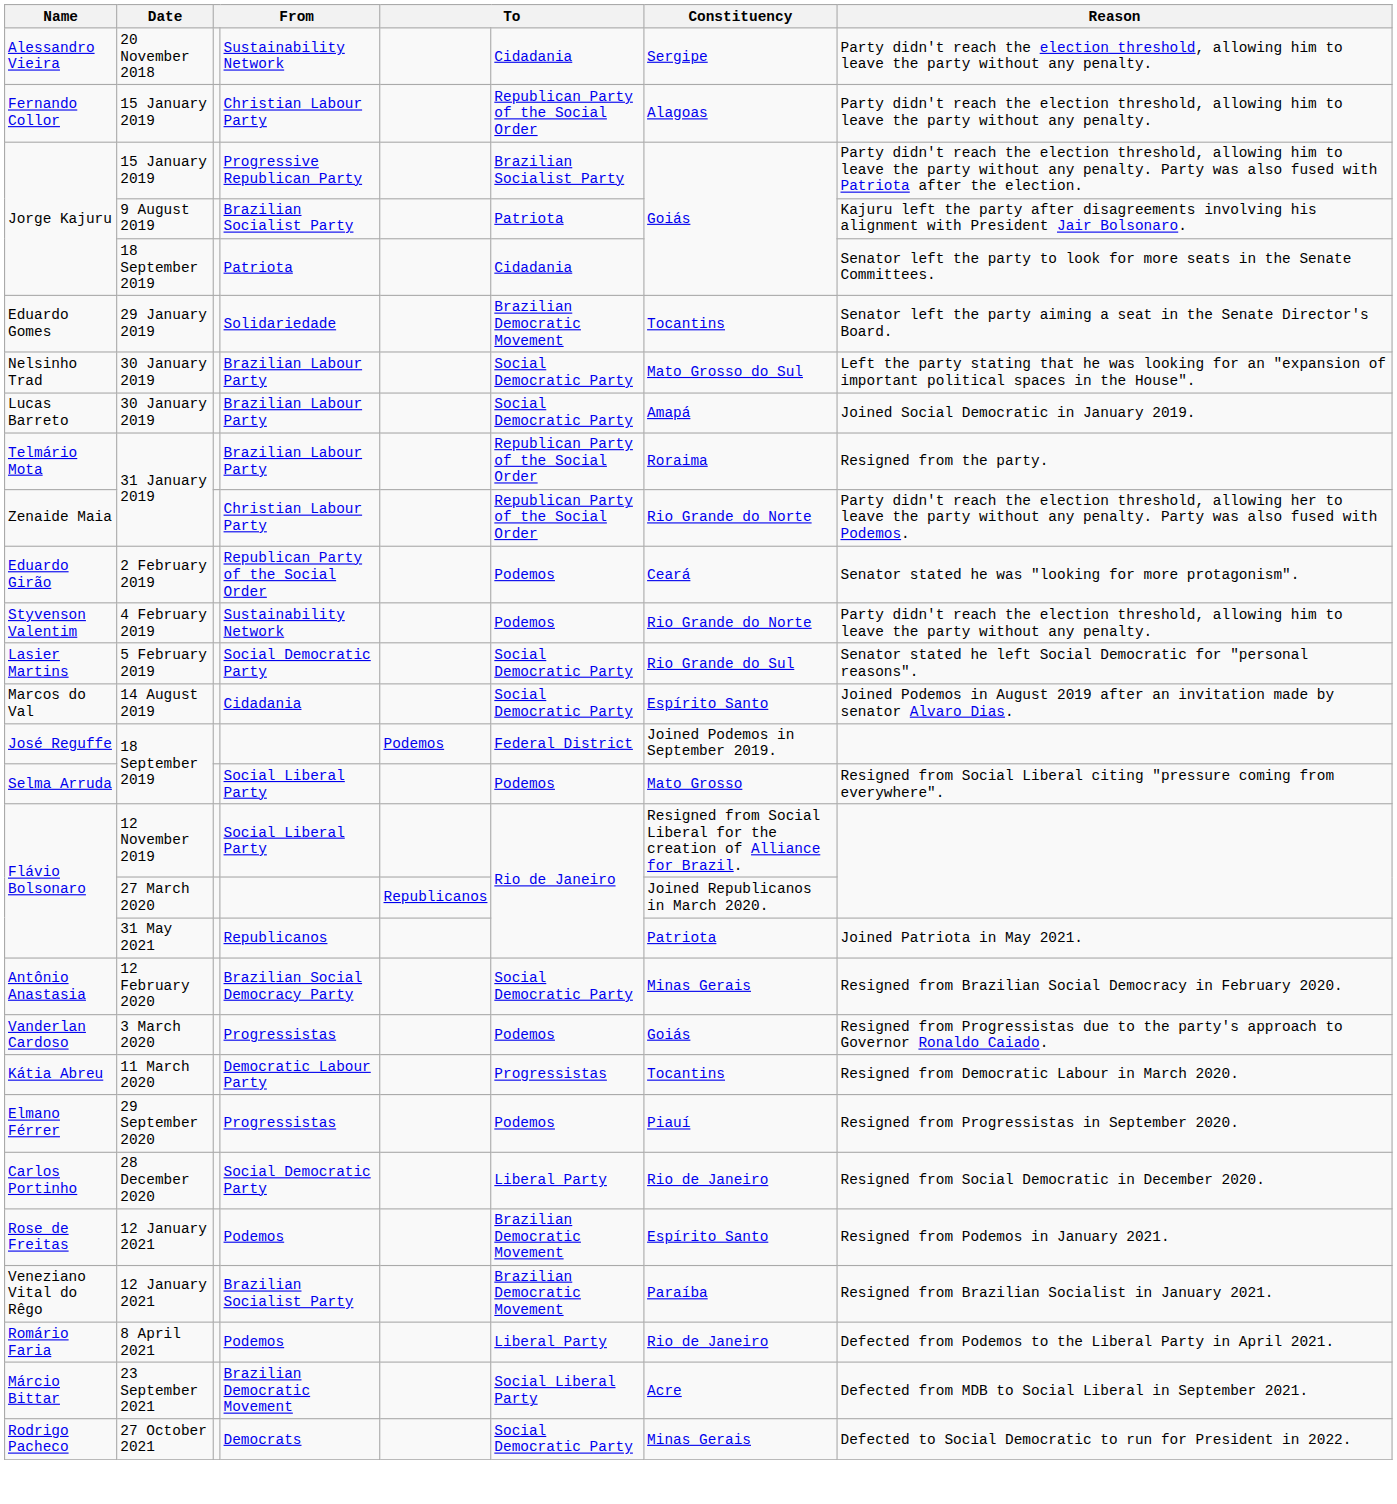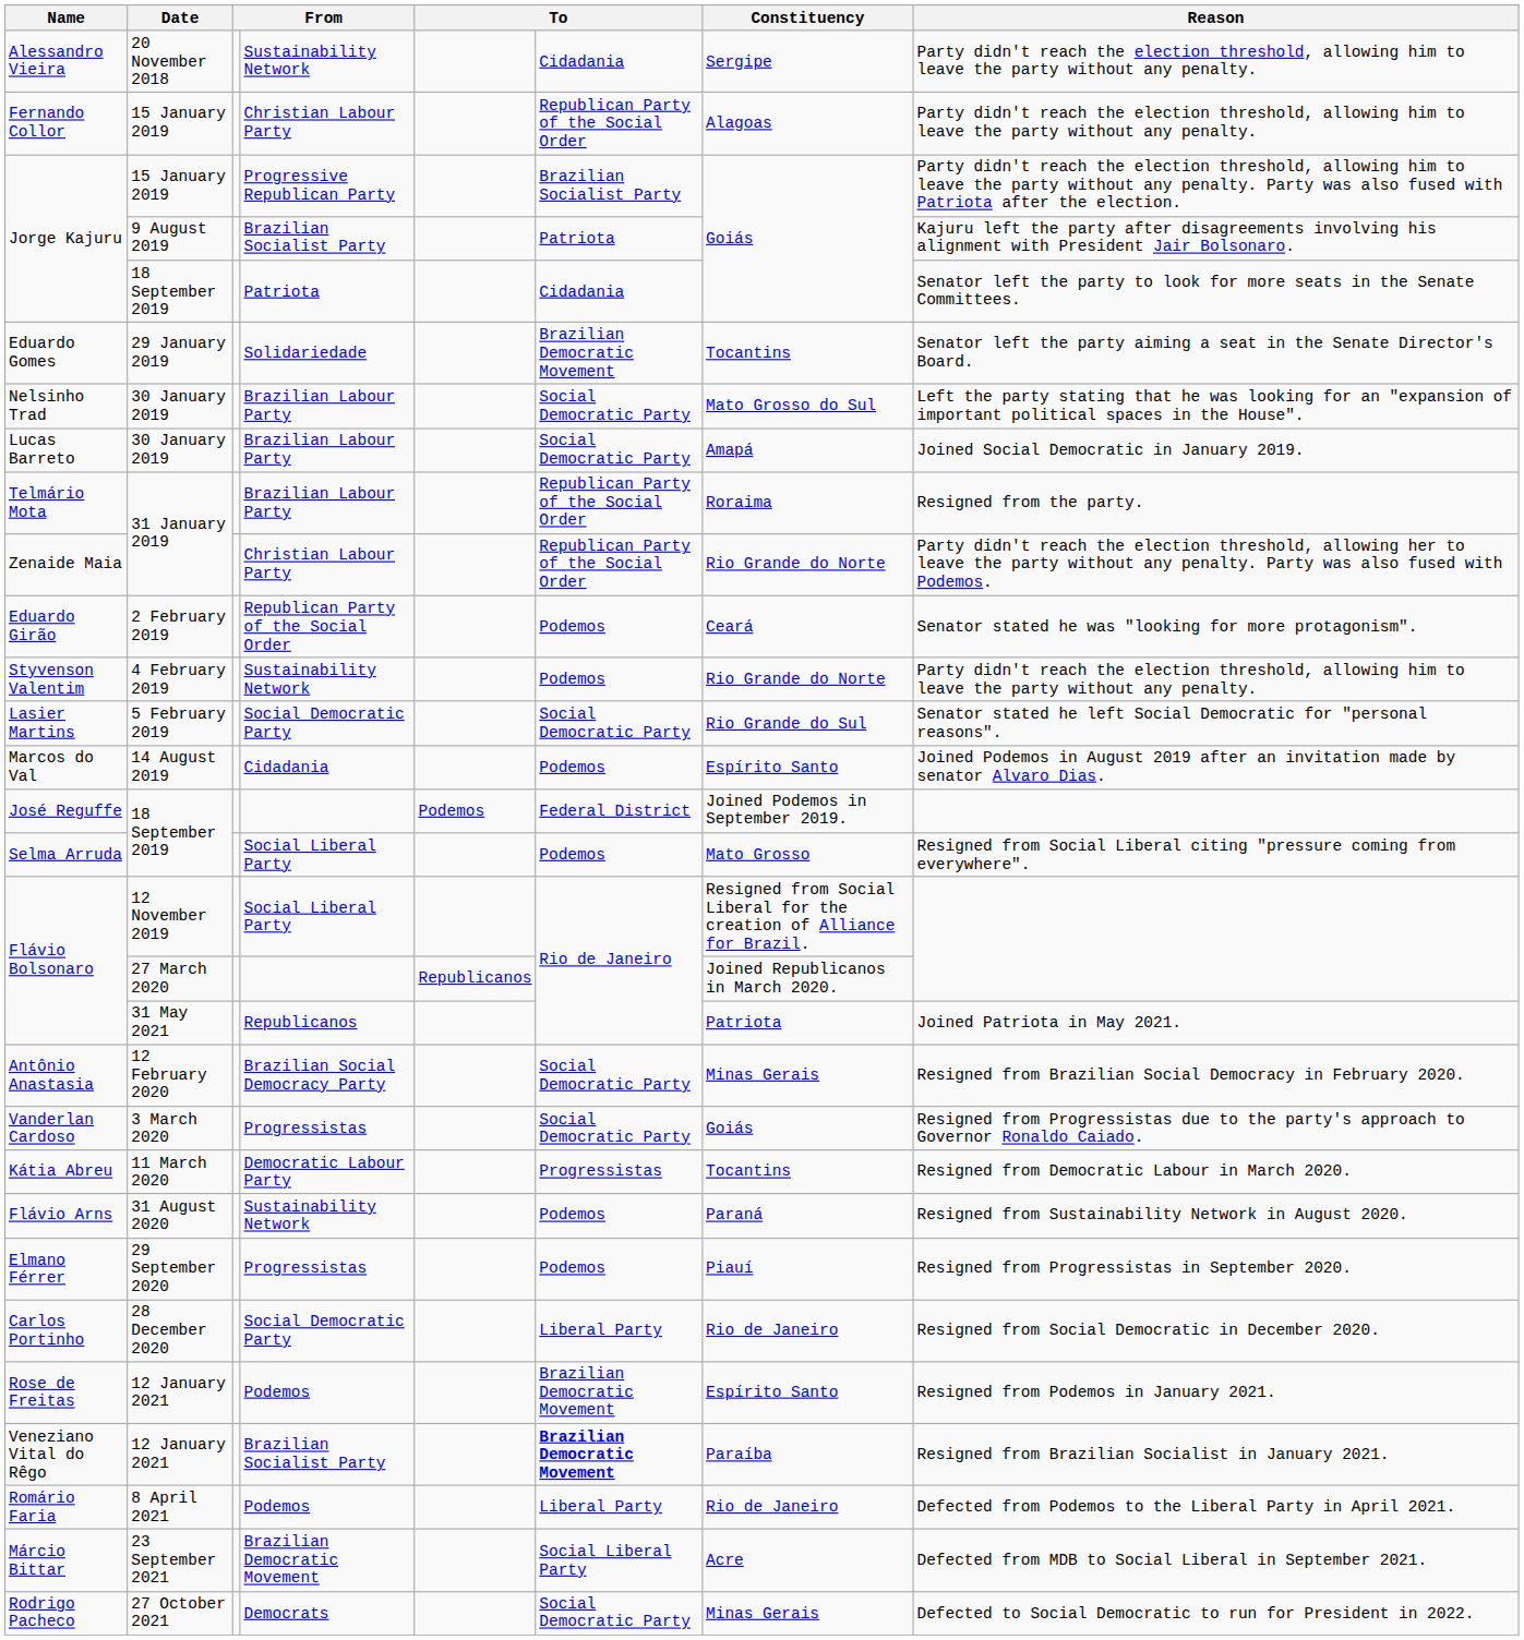Marcos do Val | column 6: Social Democratic Party -> Podemos
Vanderlan Cardoso | column 6: Podemos -> Social Democratic Party
+ row: Flávio Arns | 31 August 2020 | Sustainability Network | Podemos | Paraná | Resigned from Sustainability Network in August 2020.
Veneziano Vital do Rêgo | column 6: normal -> bold
